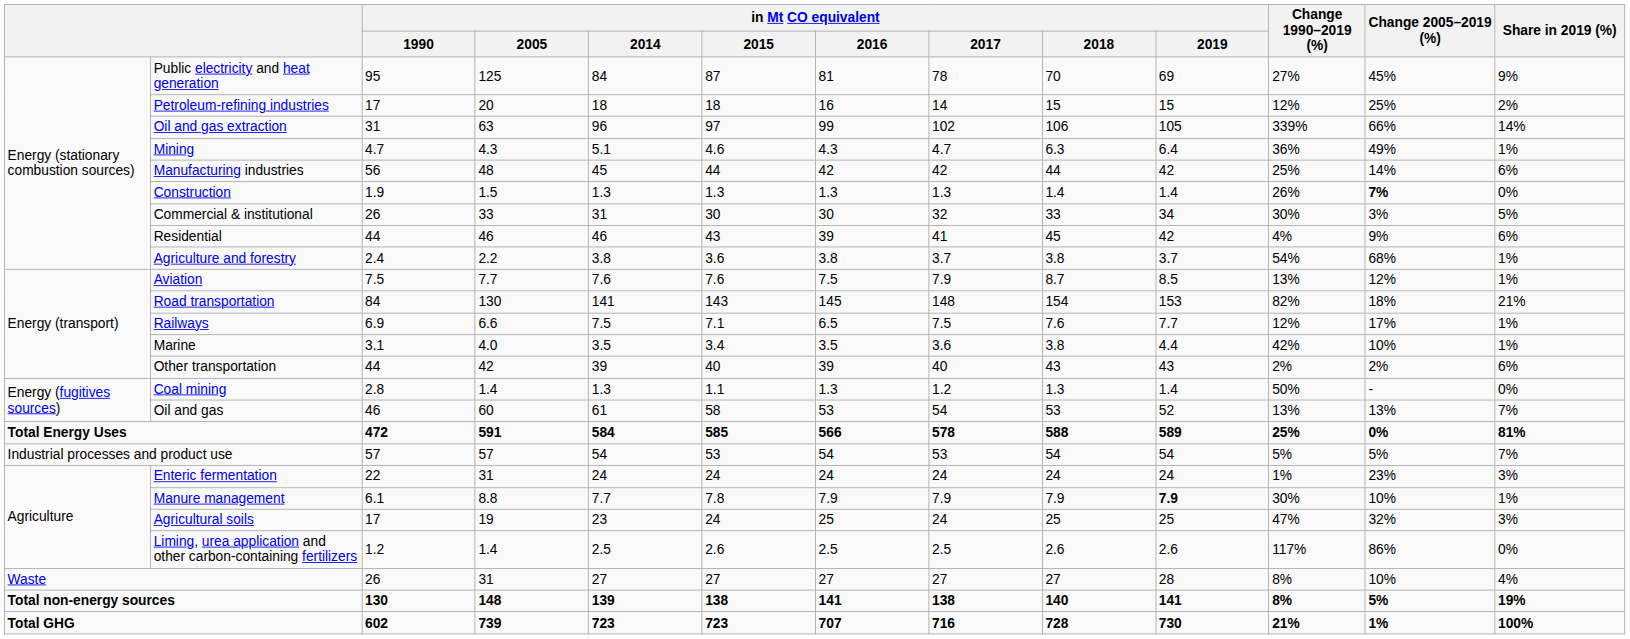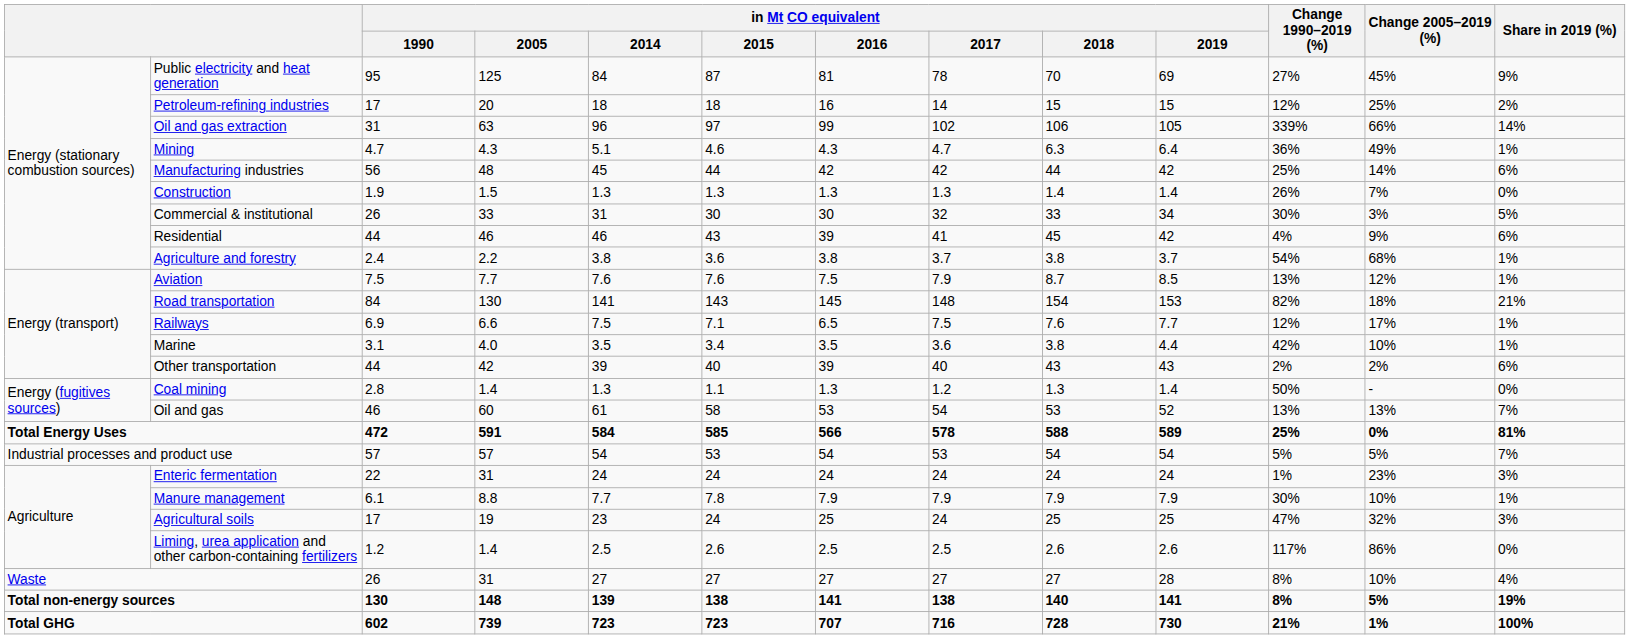Construction | Change 2005–2019 (%): bold -> normal
Manure management | in Mt CO equivalent / 2019: bold -> normal
